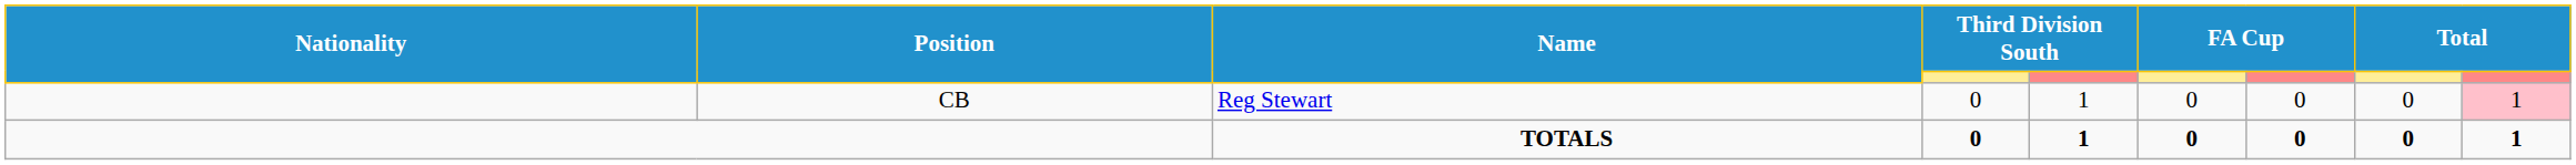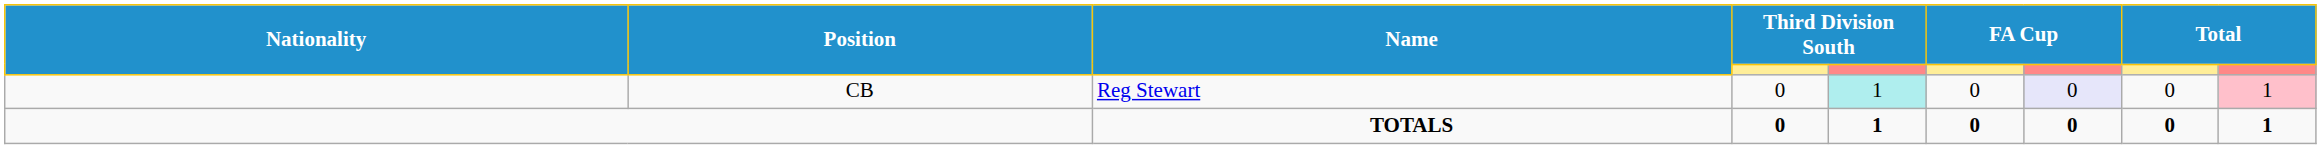CB | column 5: no background -> paleturquoise background
CB | column 7: no background -> lavender background
